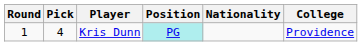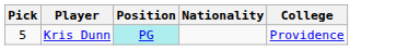- column: Round | 1
Kris Dunn | Pick: 4 -> 5
